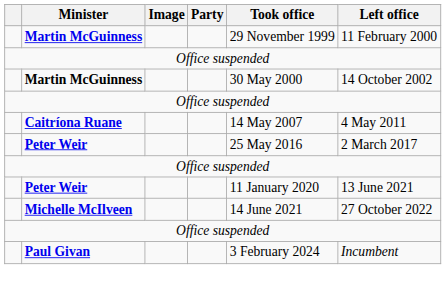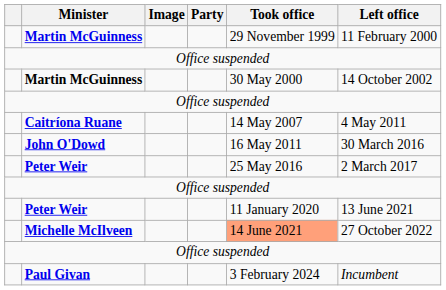+ row: John O'Dowd | 16 May 2011 | 30 March 2016
Michelle McIlveen | Took office: no background -> lightsalmon background
